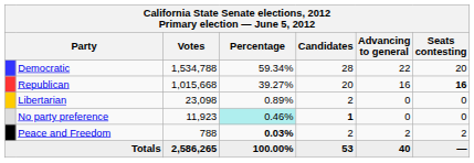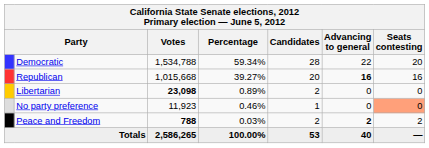Republican | Advancing to general: normal -> bold
Republican | Seats contesting: bold -> normal
Libertarian | Votes: normal -> bold
No party preference | Percentage: paleturquoise background -> no background
No party preference | Candidates: bold -> normal
No party preference | Seats contesting: no background -> lightsalmon background
Peace and Freedom | Votes: normal -> bold
Peace and Freedom | Percentage: bold -> normal
Peace and Freedom | Advancing to general: normal -> bold
